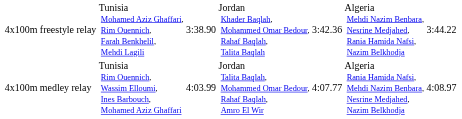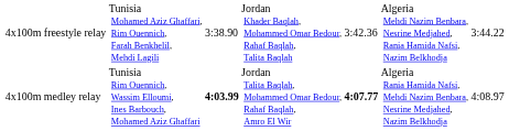4x100m medley relay | column 3: normal -> bold
4x100m medley relay | column 5: normal -> bold
